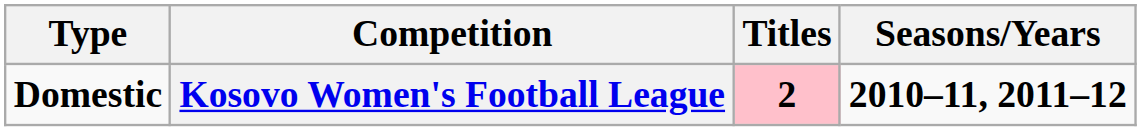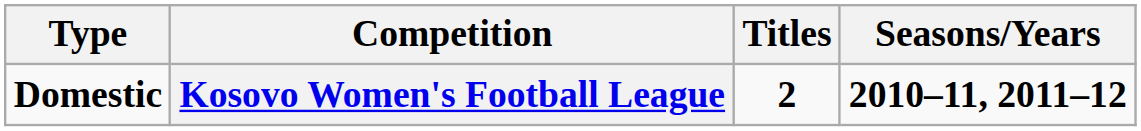Kosovo Women's Football League | Titles: pink background -> no background
